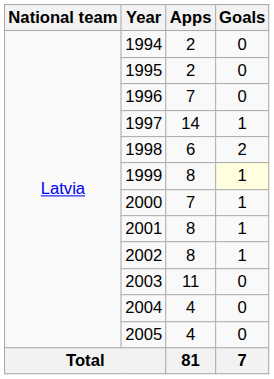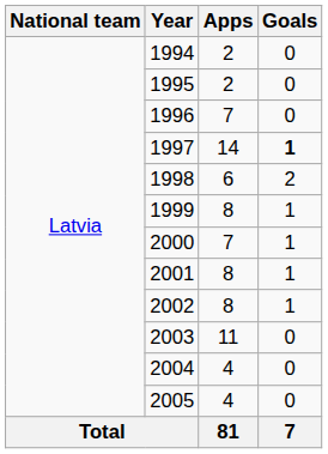1997 | Goals: normal -> bold
1999 | Goals: lightyellow background -> no background
